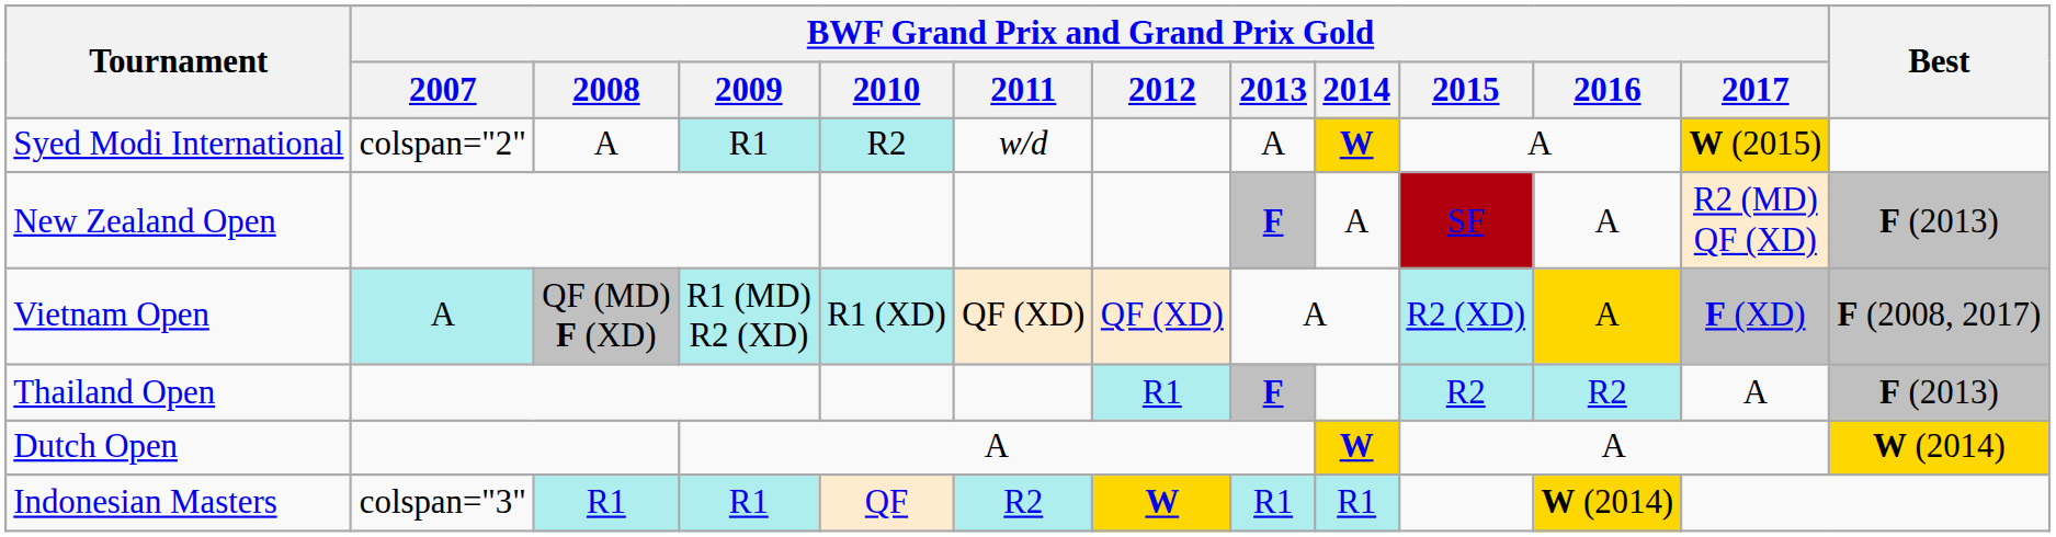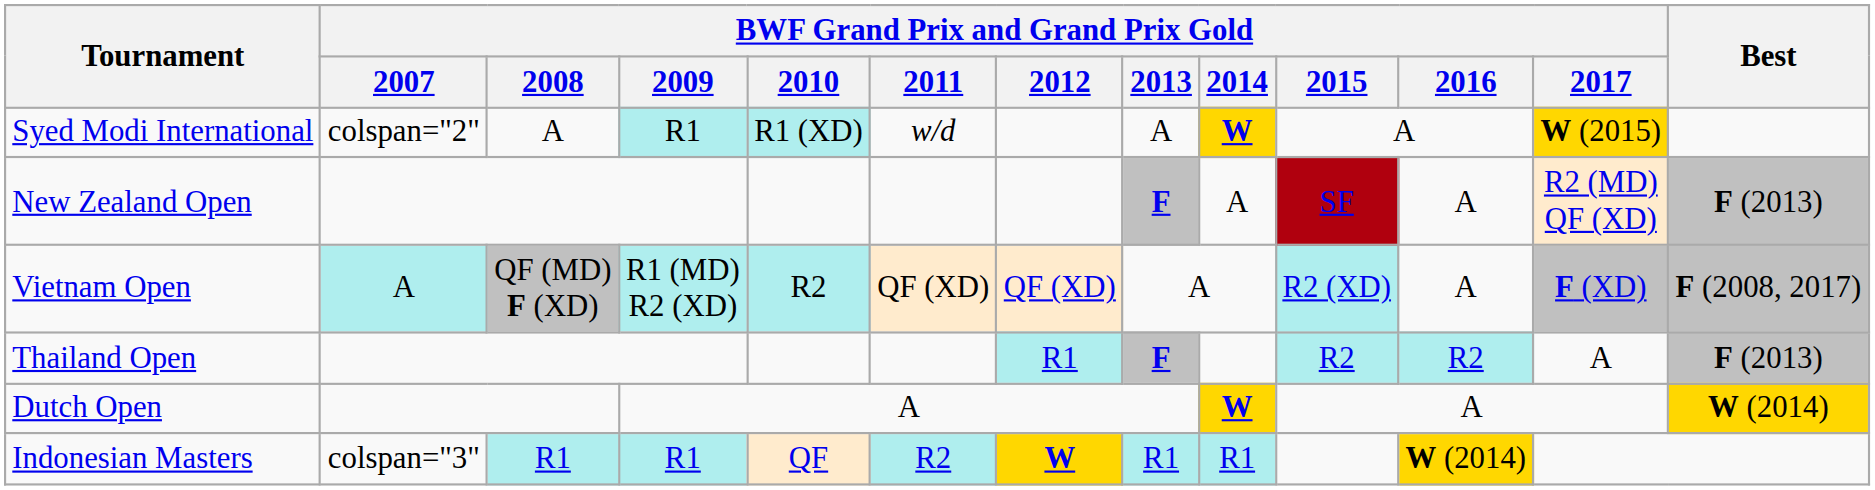Syed Modi International | BWF Grand Prix and Grand Prix Gold / 2010: R2 -> R1 (XD)
Vietnam Open | BWF Grand Prix and Grand Prix Gold / 2010: R1 (XD) -> R2
Vietnam Open | BWF Grand Prix and Grand Prix Gold / 2016: gold background -> no background
